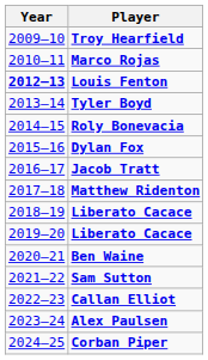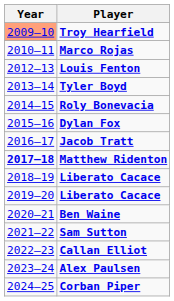row 2 | Year: no background -> lightsalmon background
row 4 | Year: bold -> normal
row 9 | Year: normal -> bold
